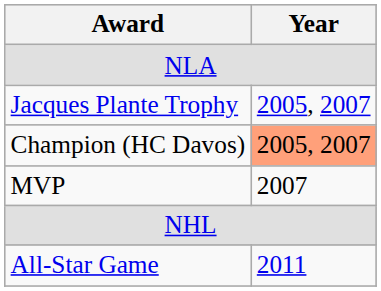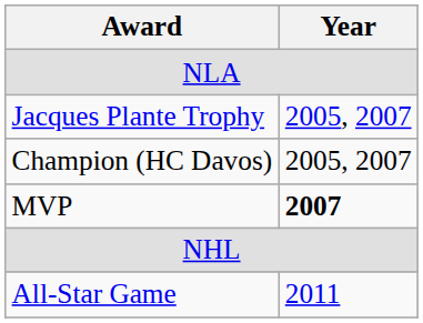Champion (HC Davos) | Year: lightsalmon background -> no background
MVP | Year: normal -> bold
